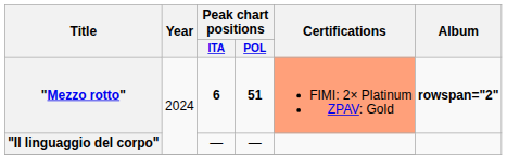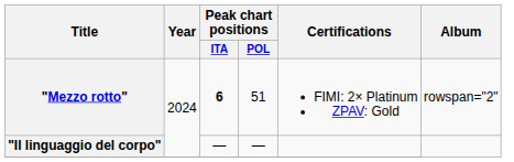"Mezzo rotto" | Peak chart positions / POL: bold -> normal
"Mezzo rotto" | Certifications: lightsalmon background -> no background
"Mezzo rotto" | Album: bold -> normal
